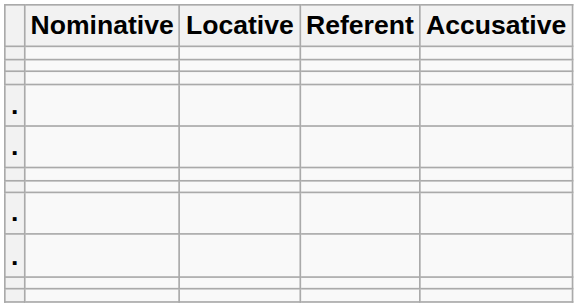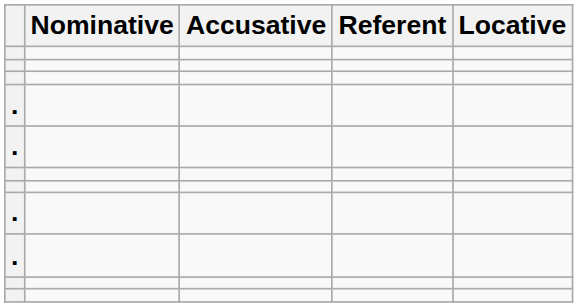columns swapped: Accusative <-> Locative
